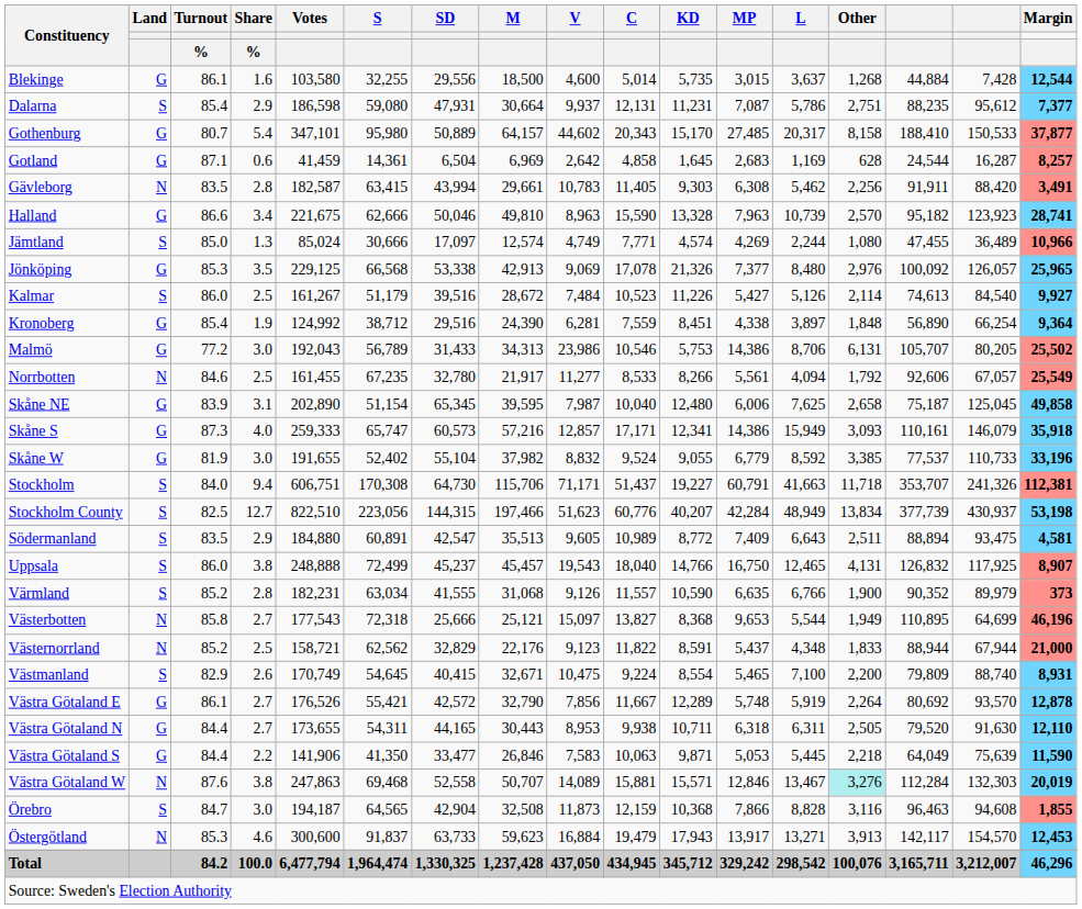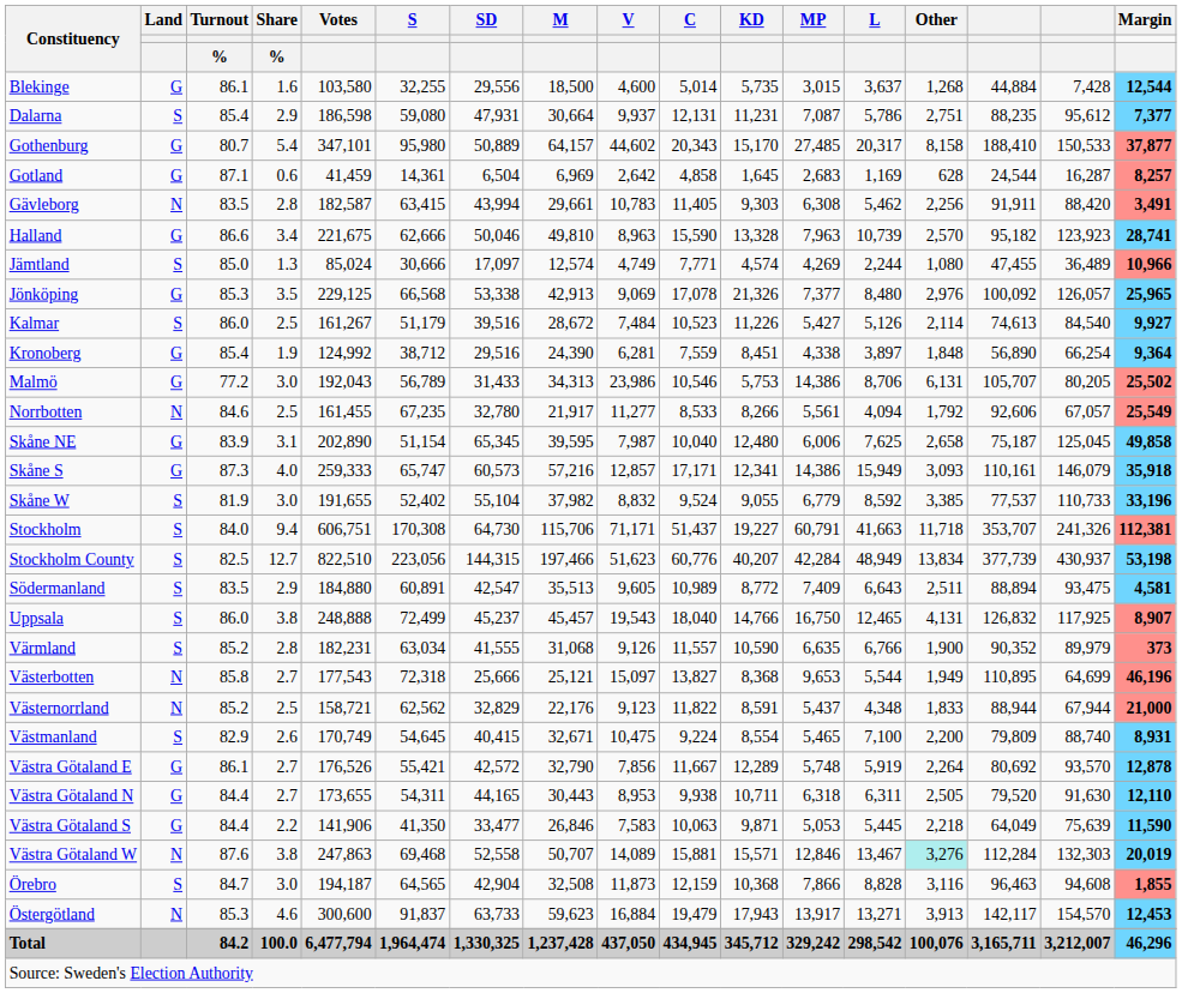Skåne W | Land: G -> S
